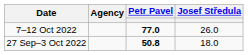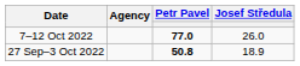27 Sep–3 Oct 2022 | Josef Středula: 18.0 -> 18.9
